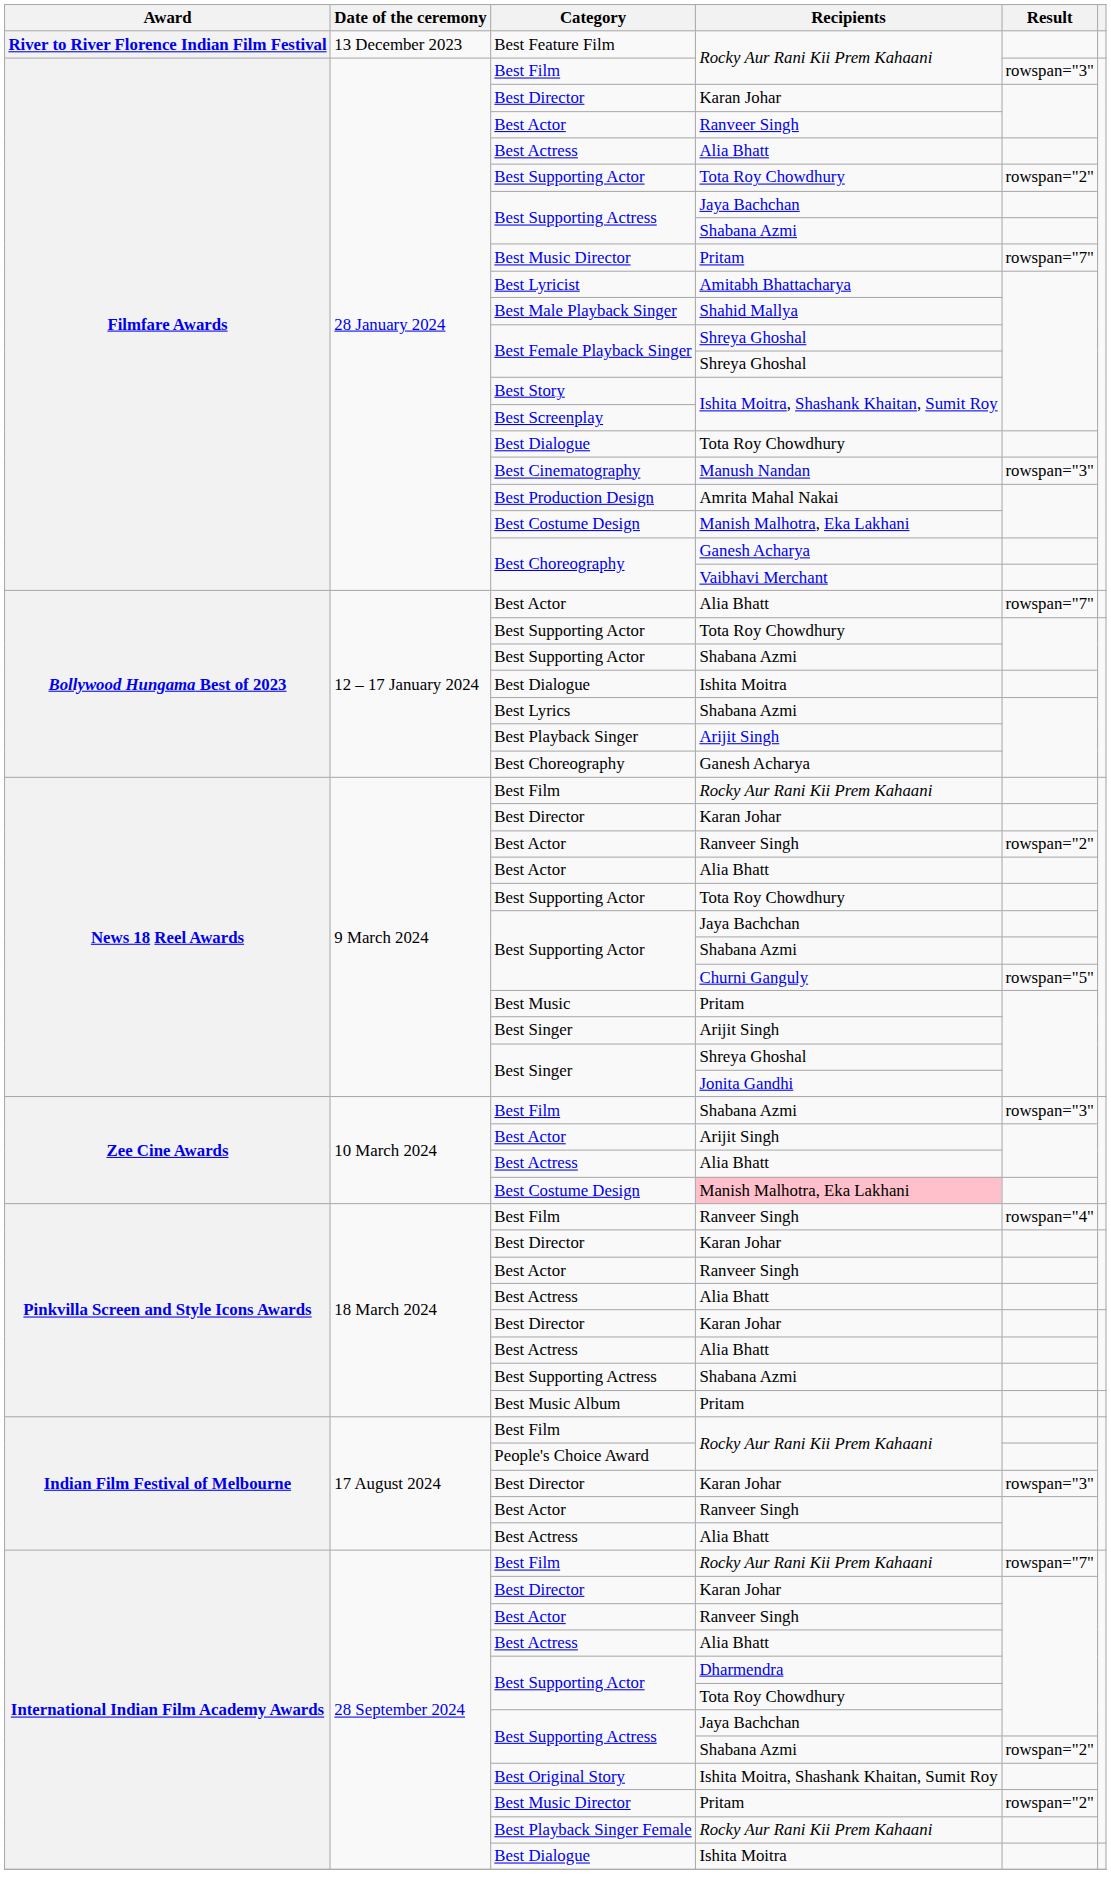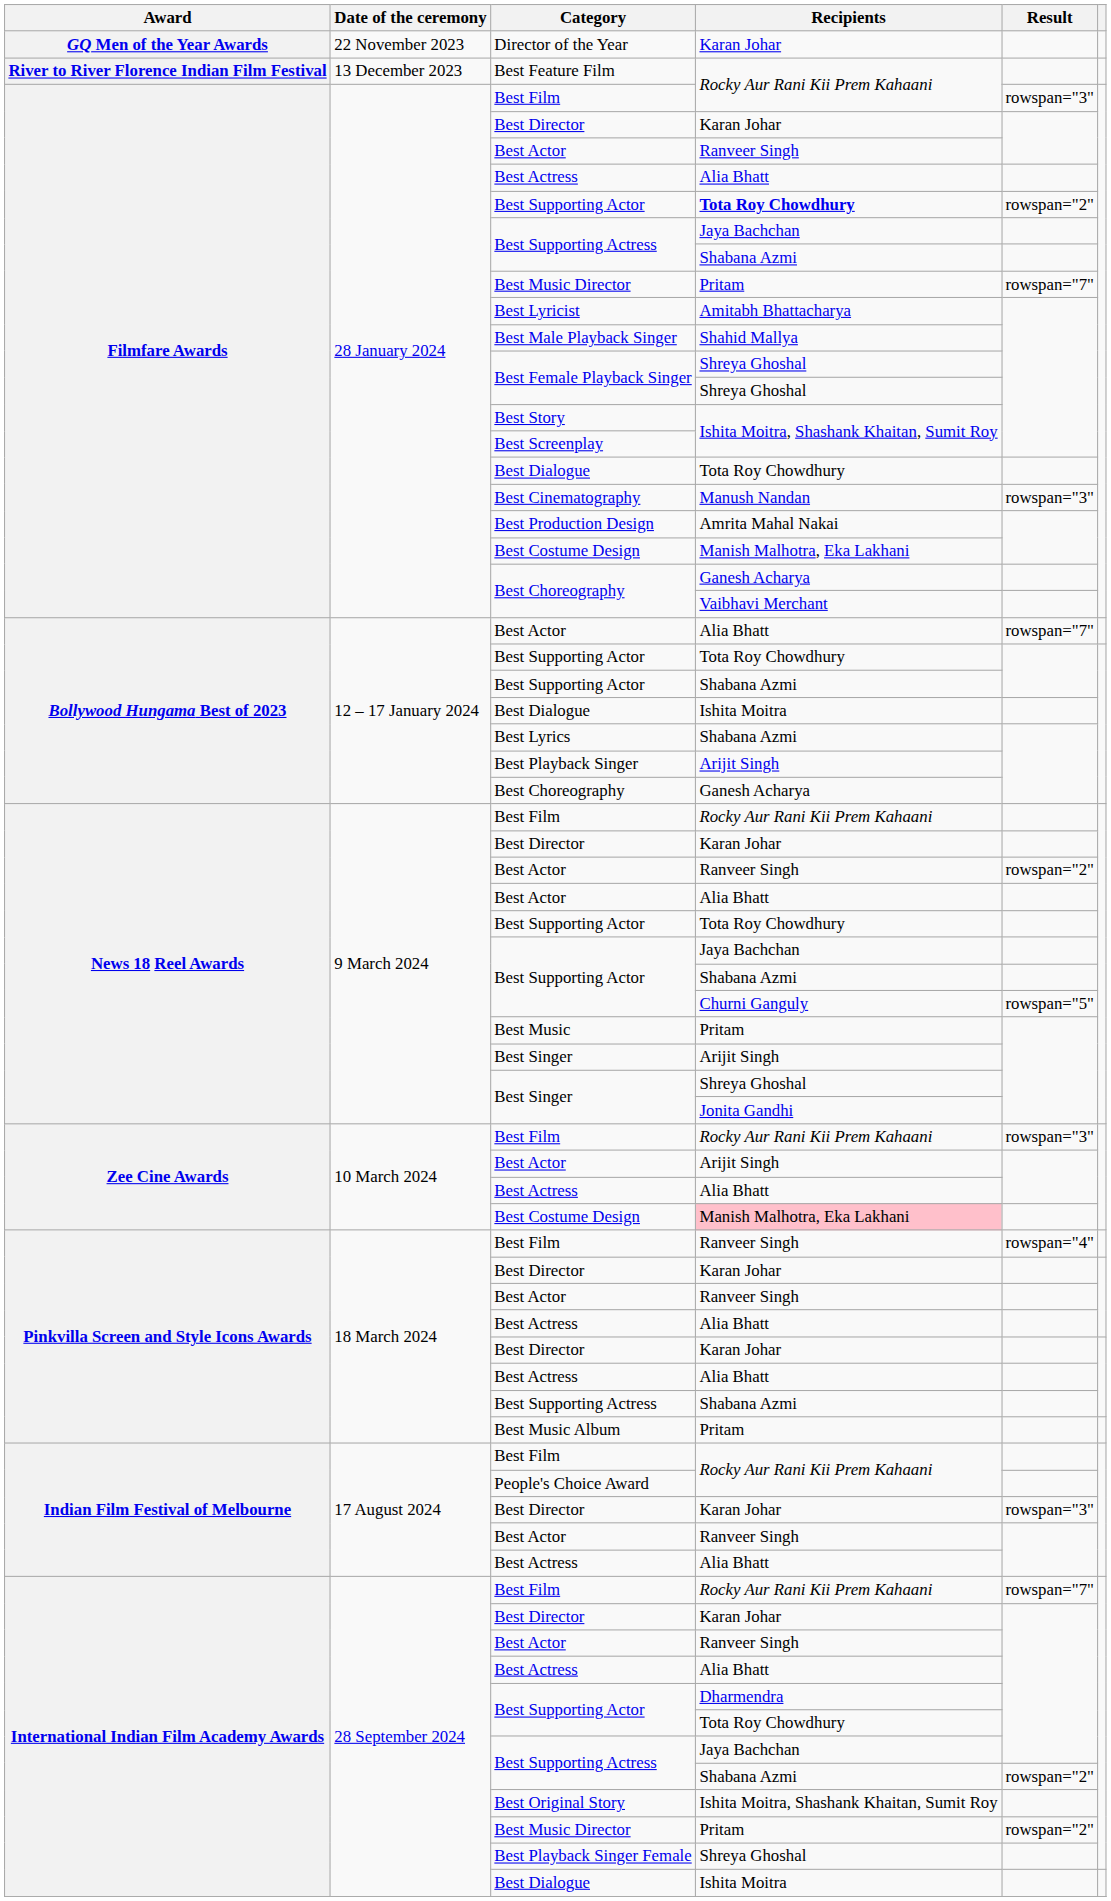+ row: GQ Men of the Year Awards | 22 November 2023 | Director of the Year | Karan Johar
Filmfare Awards / Best Supporting Actor | Recipients: normal -> bold
Zee Cine Awards / Best Film | Recipients: Shabana Azmi -> Rocky Aur Rani Kii Prem Kahaani
Best Playback Singer Female | Recipients: Rocky Aur Rani Kii Prem Kahaani -> Shreya Ghoshal
